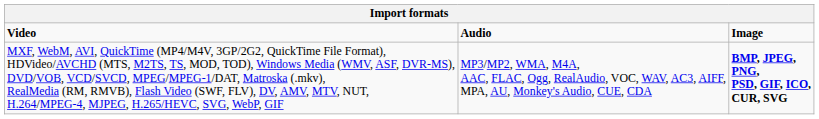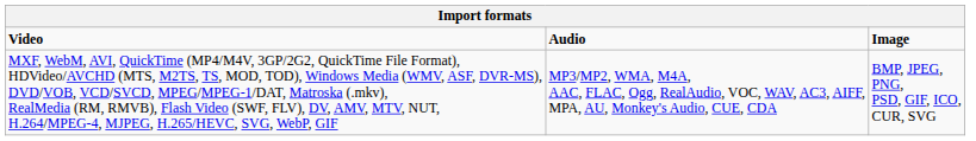row 3 | Image: bold -> normal
